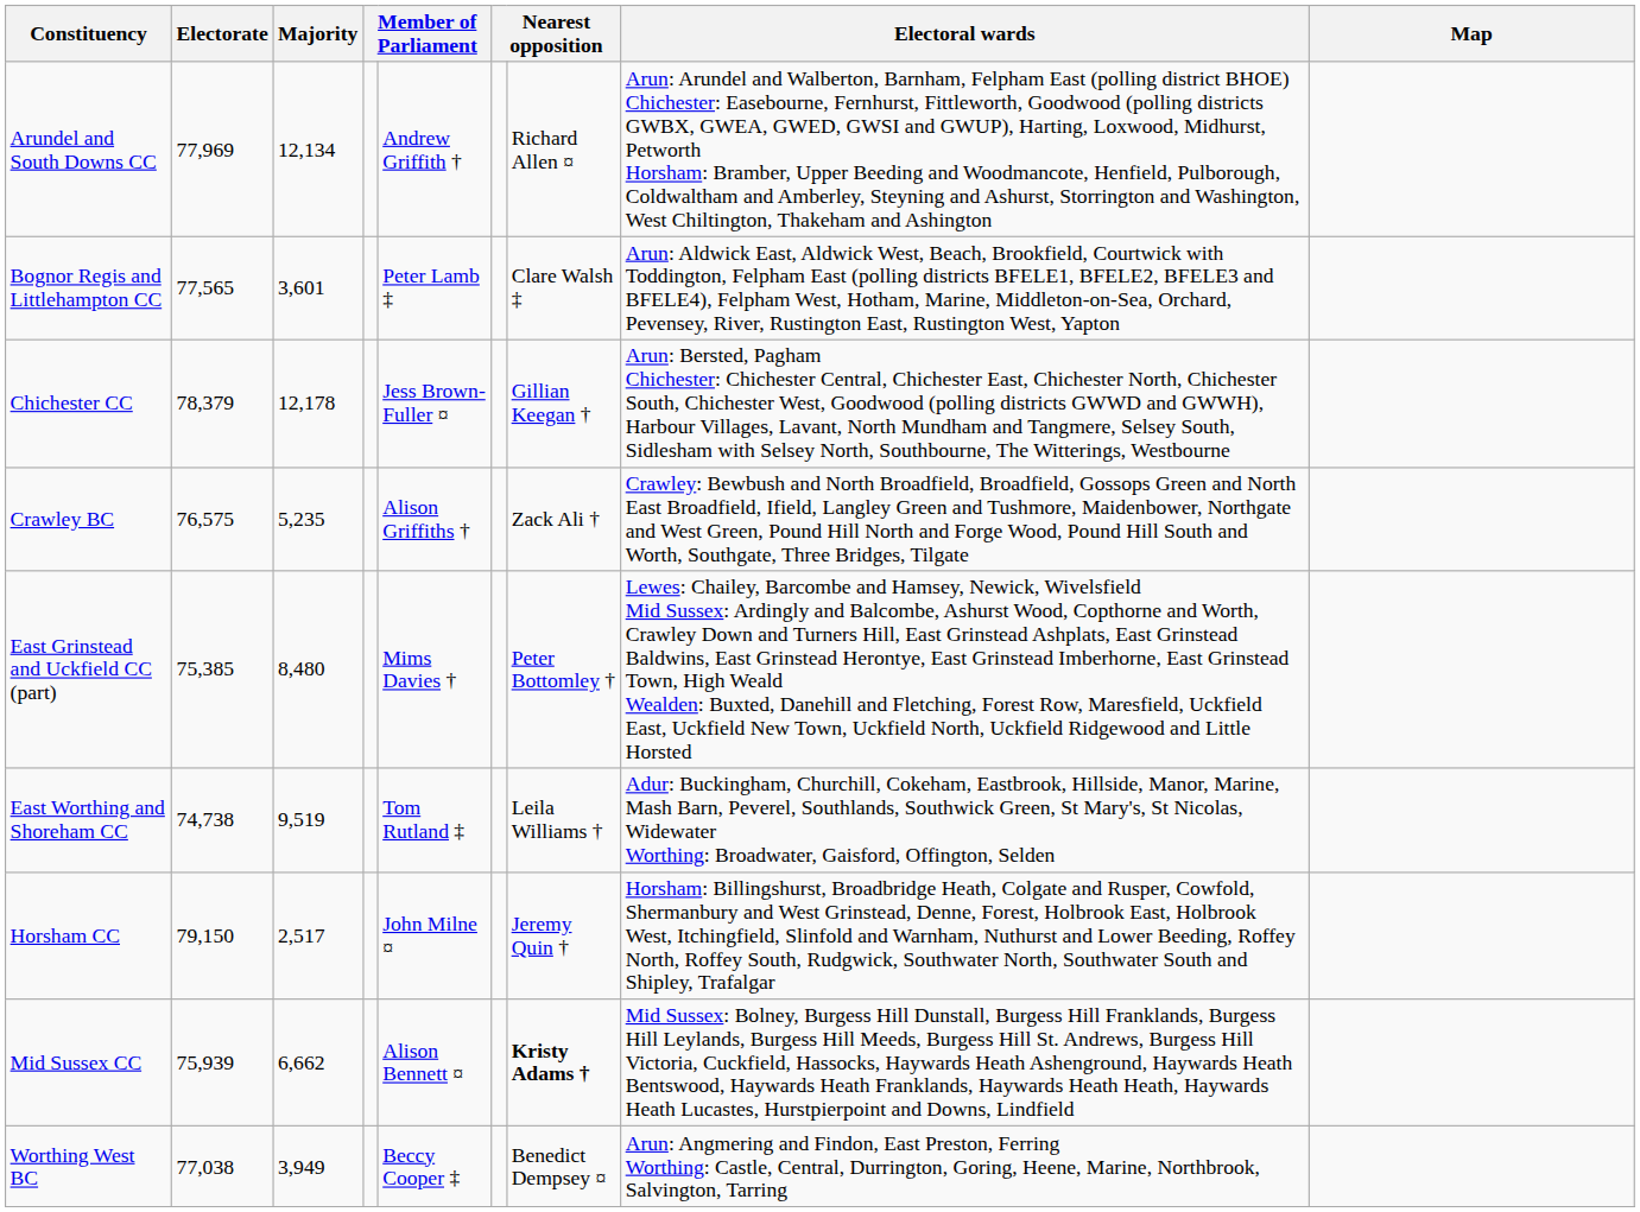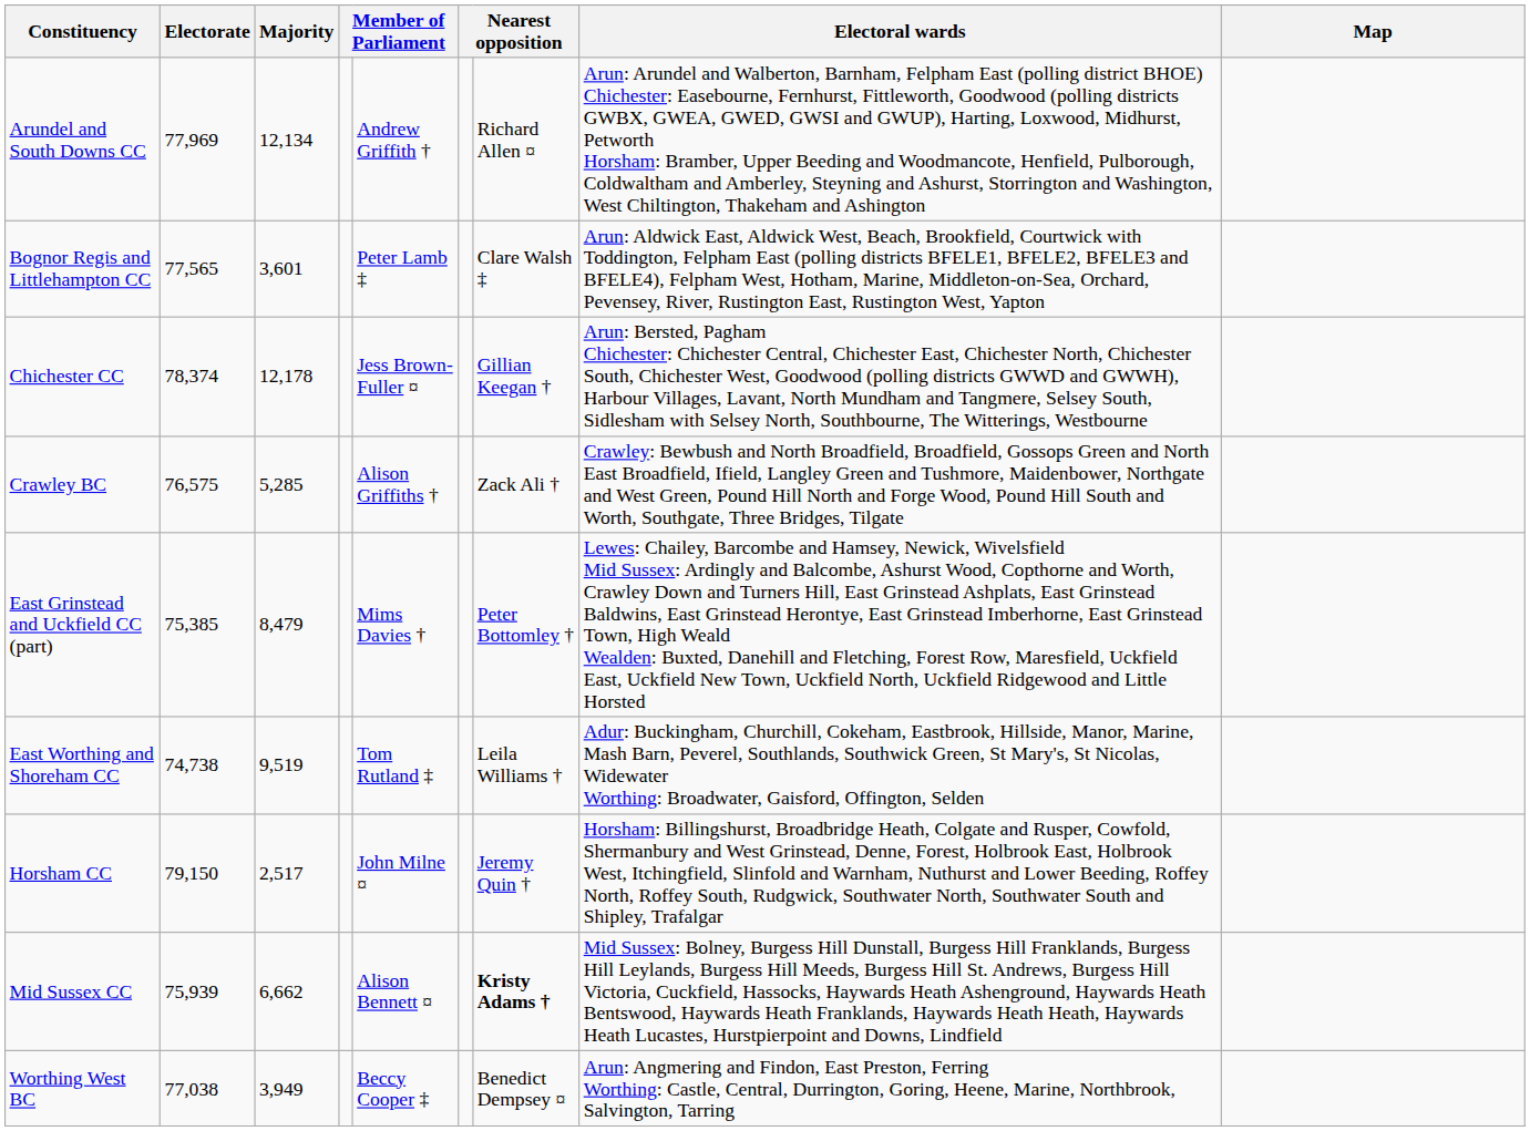Chichester CC | Electorate: 78,379 -> 78,374
Crawley BC | Majority: 5,235 -> 5,285
East Grinstead and Uckfield CC (part) | Majority: 8,480 -> 8,479
